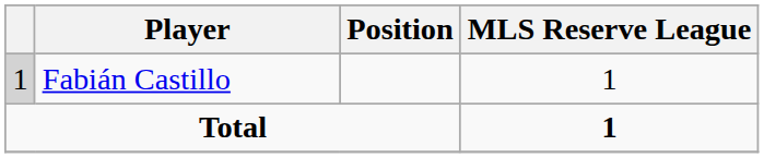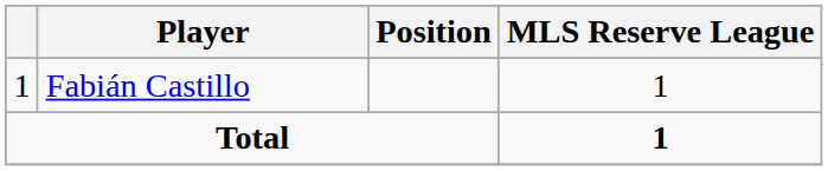row 2 | column 1: lightgrey background -> no background
